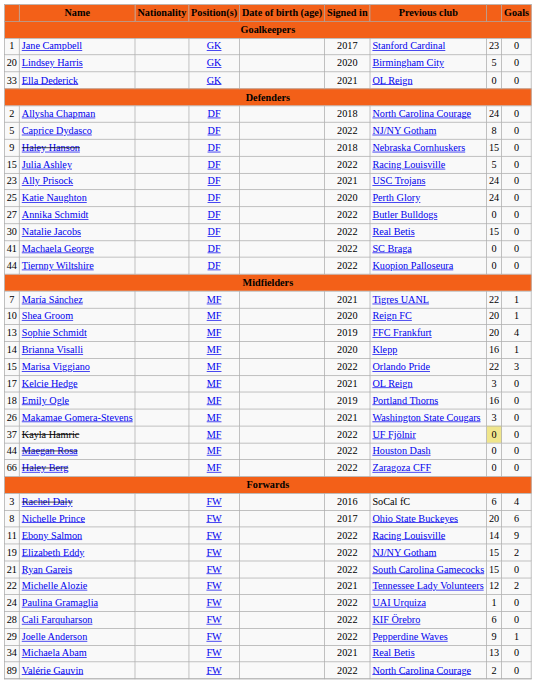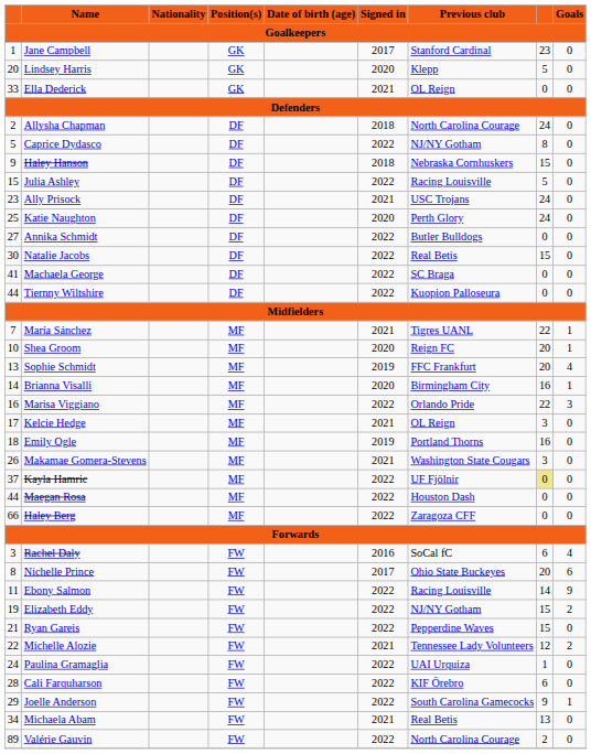Lindsey Harris | Previous club: Birmingham City -> Klepp
Brianna Visalli | Previous club: Klepp -> Birmingham City
Marisa Viggiano | column 1: 15 -> 16
Ryan Gareis | Previous club: South Carolina Gamecocks -> Pepperdine Waves
Joelle Anderson | Previous club: Pepperdine Waves -> South Carolina Gamecocks
